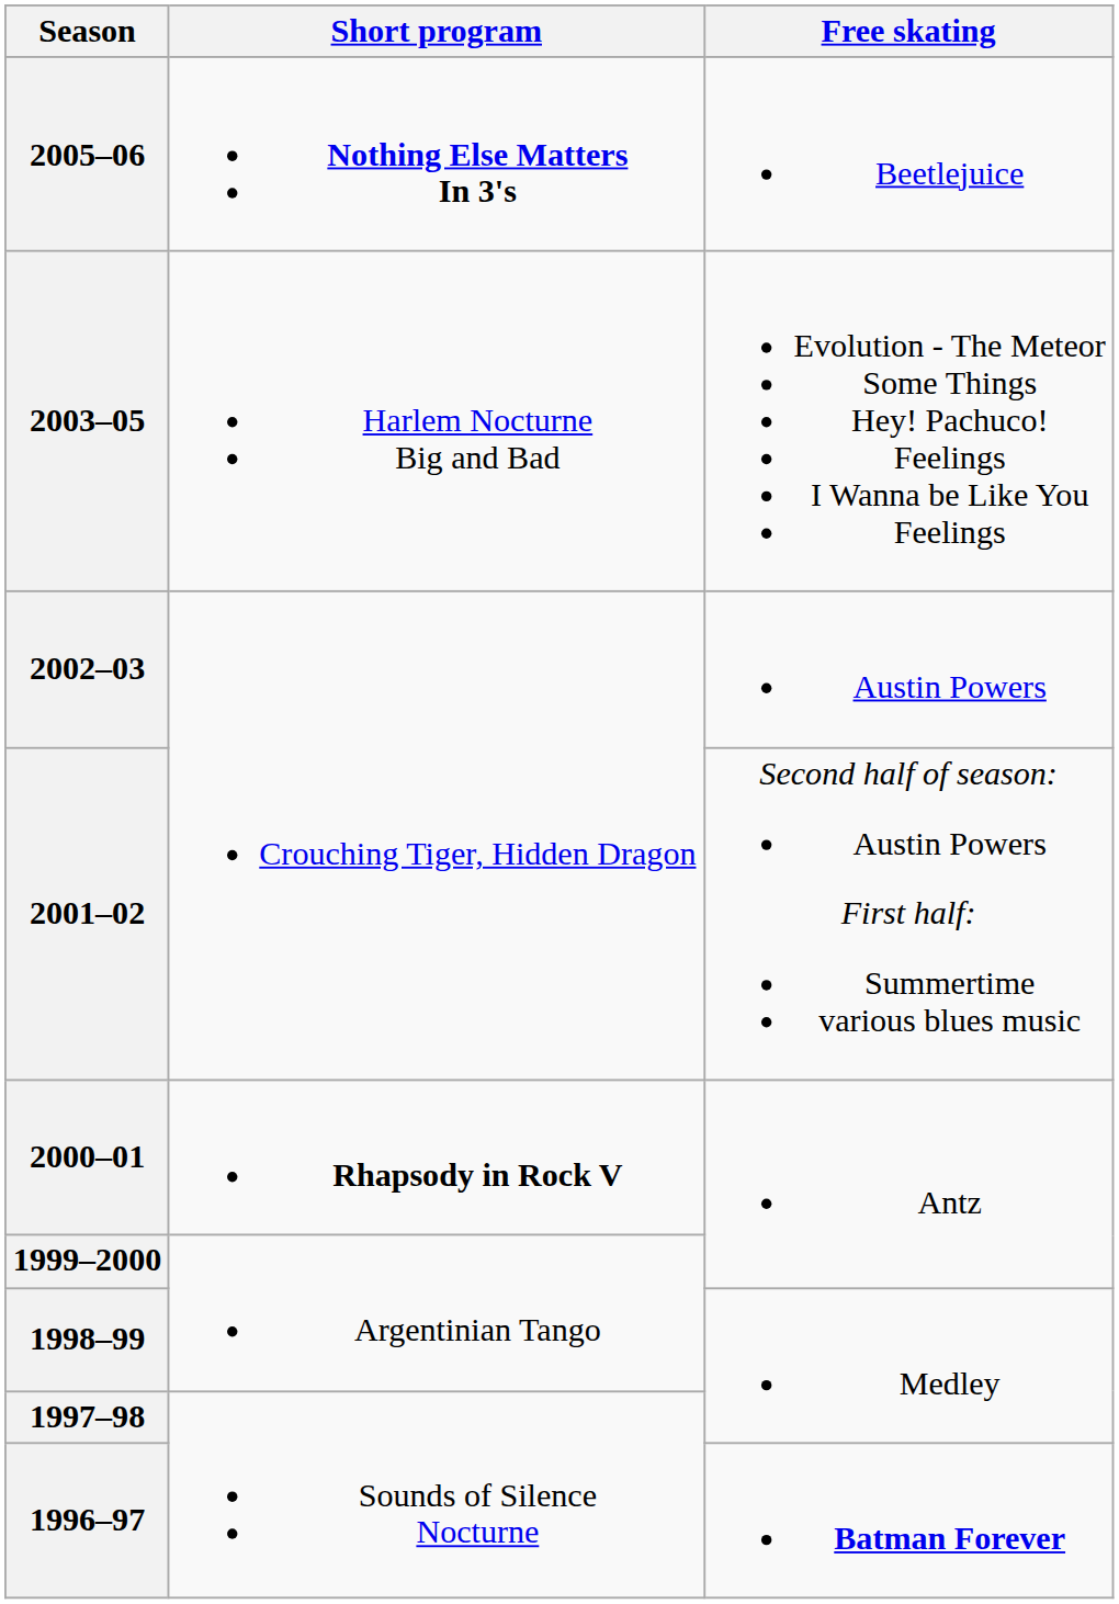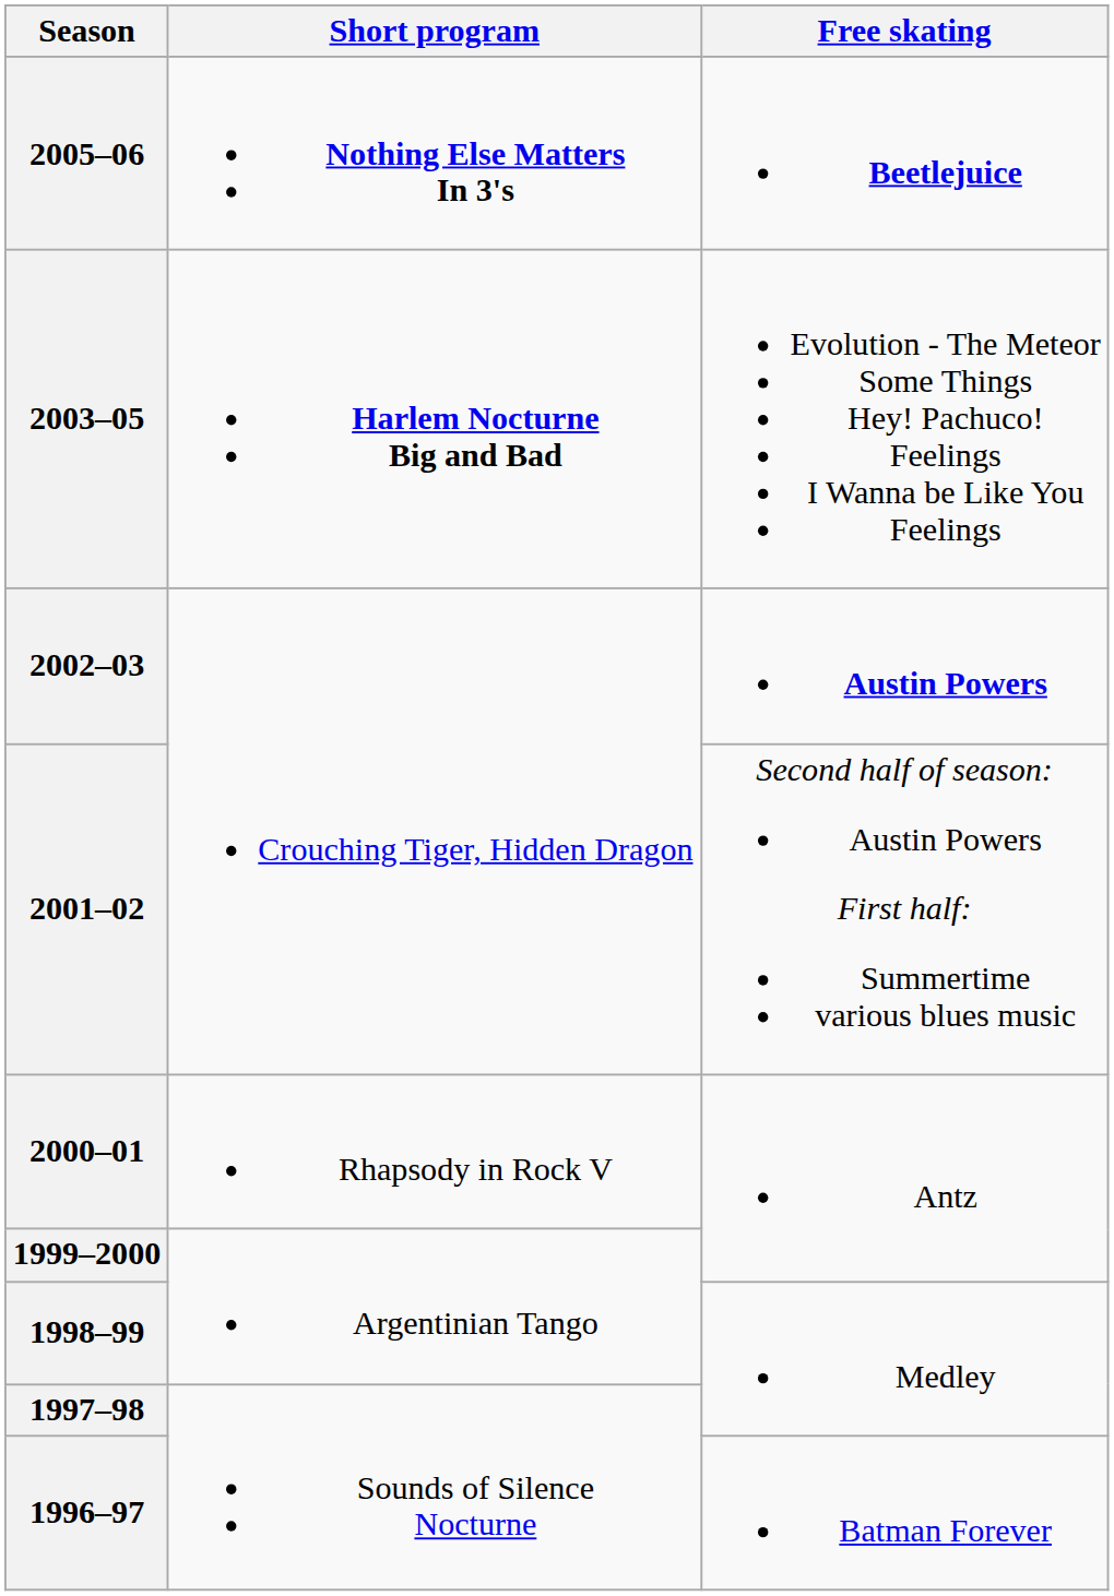2005–06 | Free skating: normal -> bold
2003–05 | Short program: normal -> bold
2002–03 | Free skating: normal -> bold
2000–01 | Short program: bold -> normal
1996–97 | Free skating: bold -> normal
